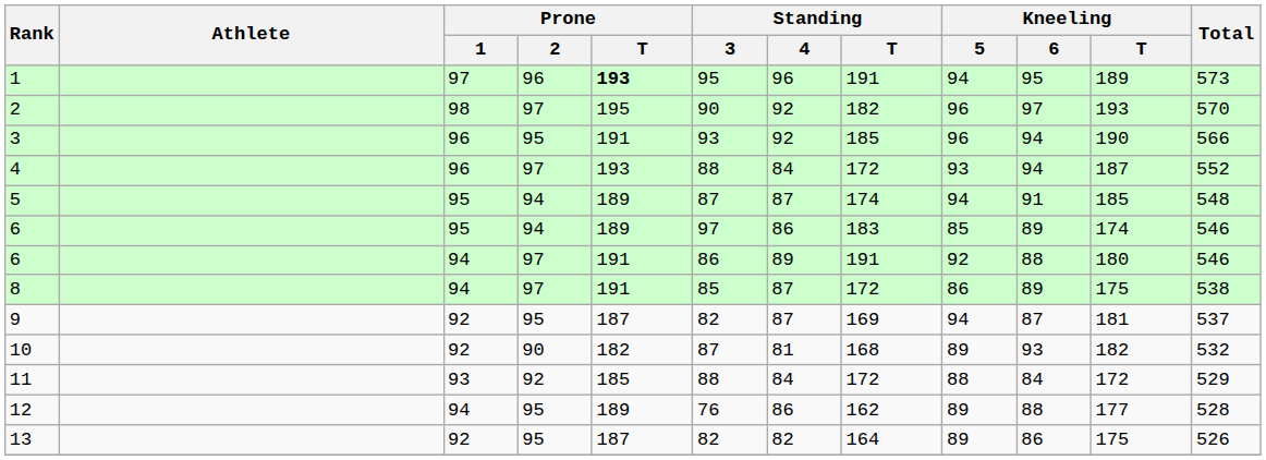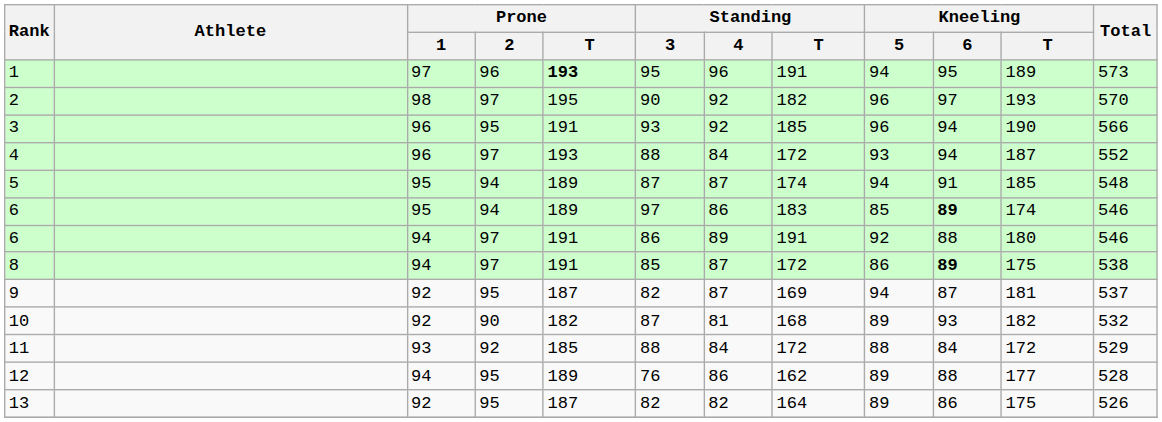6 / 95 | Kneeling / 6: normal -> bold
8 | Kneeling / 6: normal -> bold
